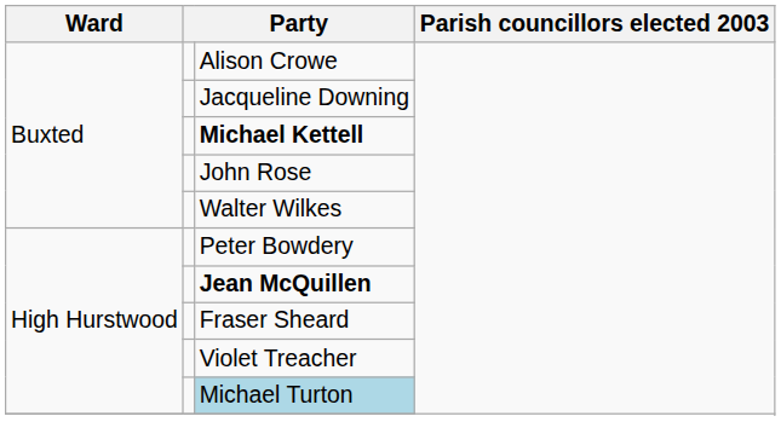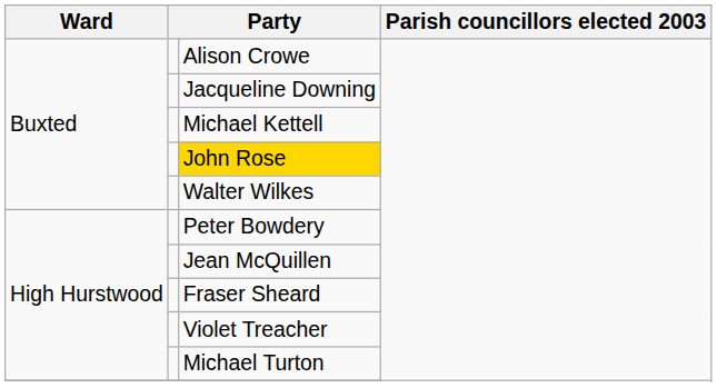Michael Kettell | column 3: bold -> normal
John Rose | column 3: no background -> gold background
Jean McQuillen | column 3: bold -> normal
Michael Turton | column 3: lightblue background -> no background
